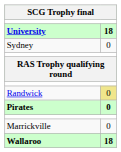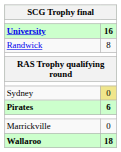row 3 | column 2: 18 -> 16
row 4 | column 1: Sydney -> Randwick
row 4 | column 2: 0 -> 8
row 8 | column 1: Randwick -> Sydney
row 9 | column 2: 0 -> 6
